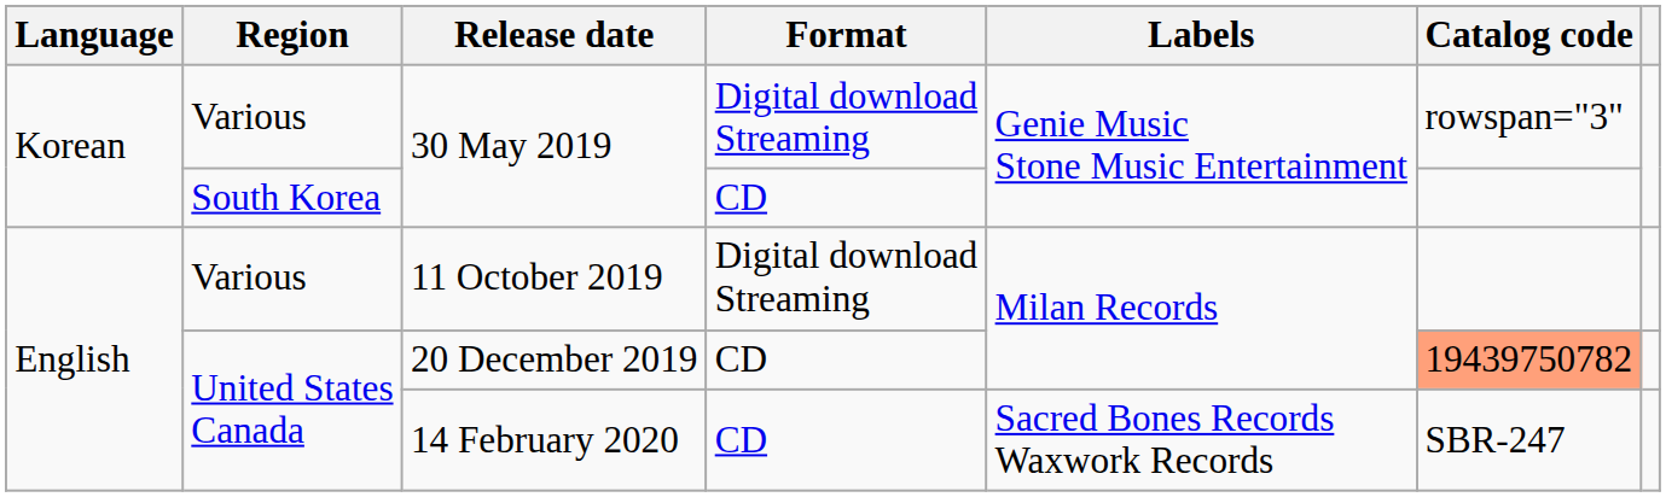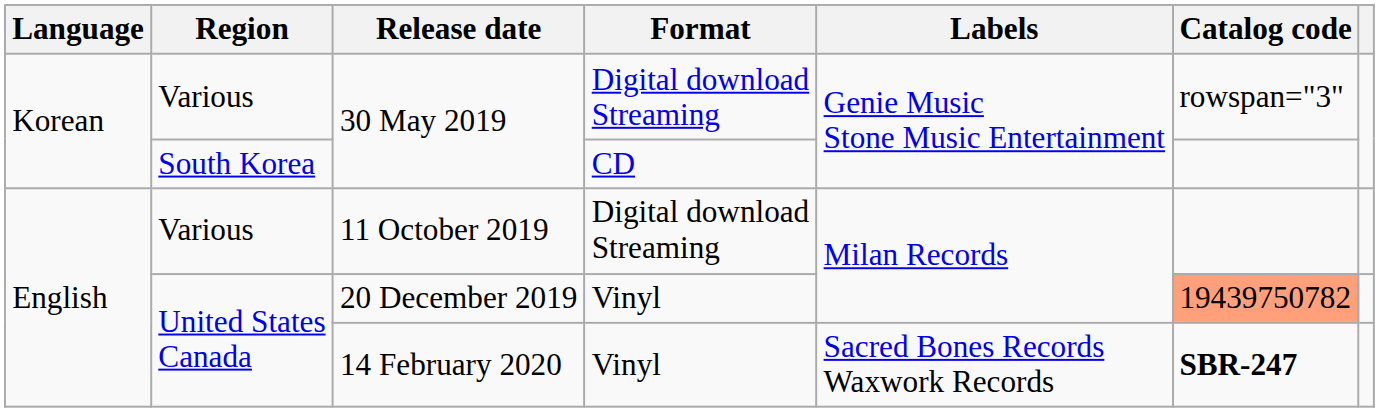20 December 2019 | Format: CD -> Vinyl
14 February 2020 | Format: CD -> Vinyl
14 February 2020 | Catalog code: normal -> bold
